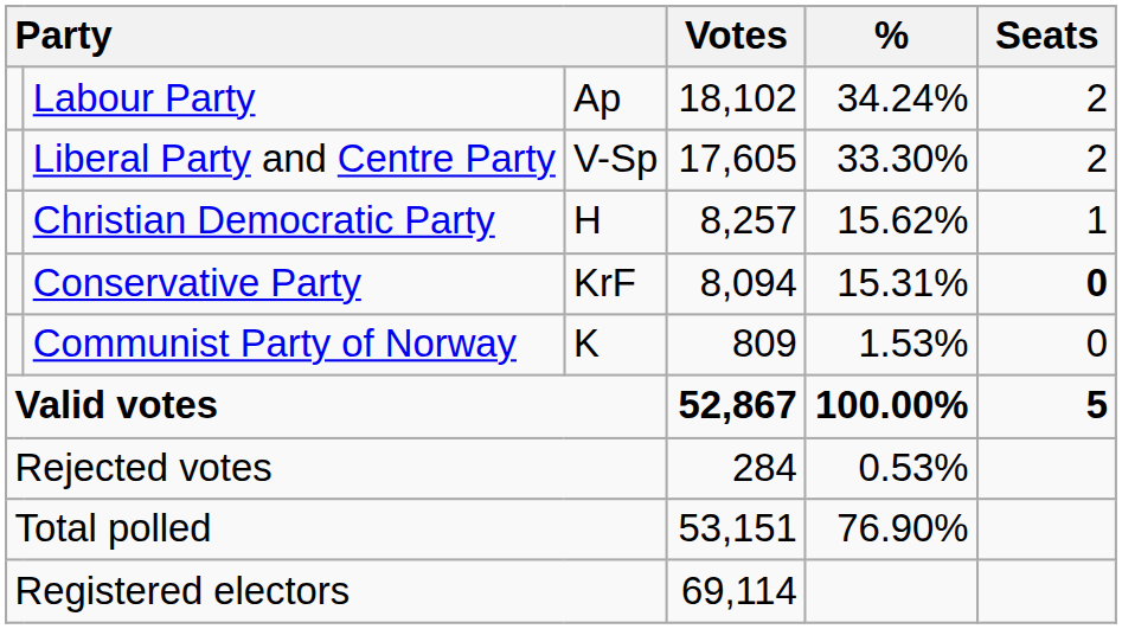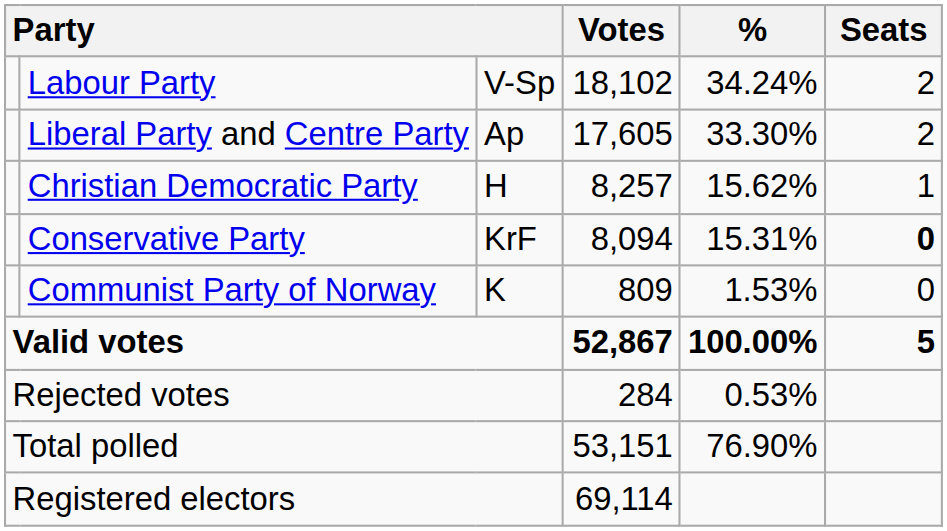Labour Party | column 3: Ap -> V-Sp
Liberal Party and Centre Party | column 3: V-Sp -> Ap
